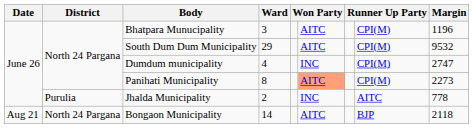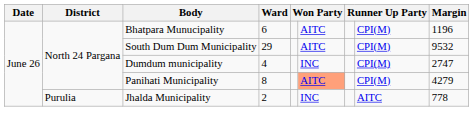Bhatpara Munucipality | Ward: 3 -> 6
Panihati Municipality | Margin: 2273 -> 4279
- row: Aug 21 | North 24 Pargana | Bongaon Municipality | 14 | AITC | BJP | 2118
